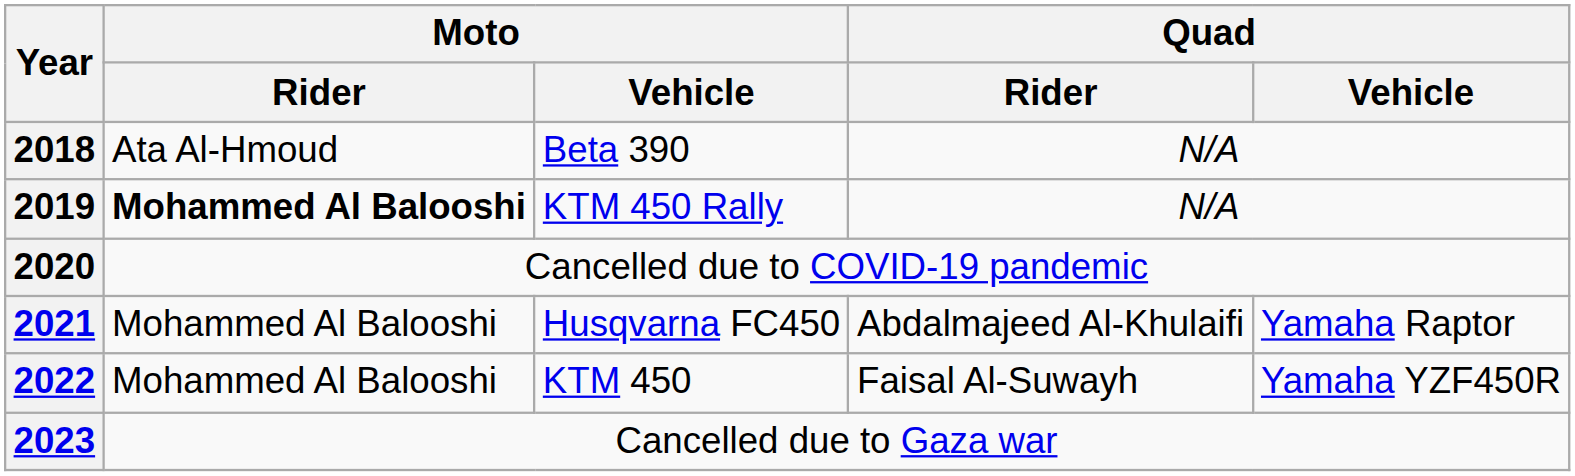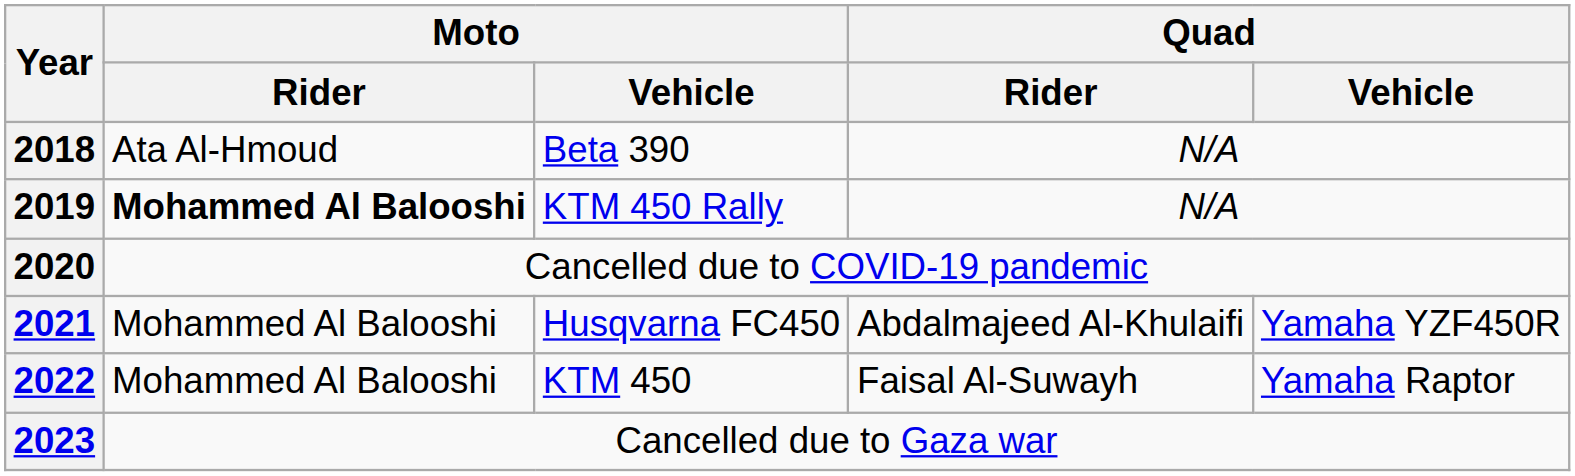2021 | Quad / Vehicle: Yamaha Raptor -> Yamaha YZF450R
2022 | Quad / Vehicle: Yamaha YZF450R -> Yamaha Raptor
